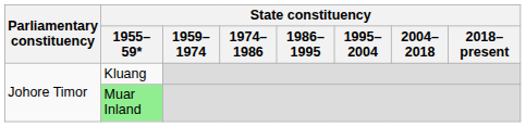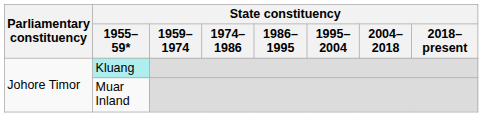Kluang | State constituency / 1955–59*: no background -> paleturquoise background
Muar Inland | State constituency / 1955–59*: lightgreen background -> no background
